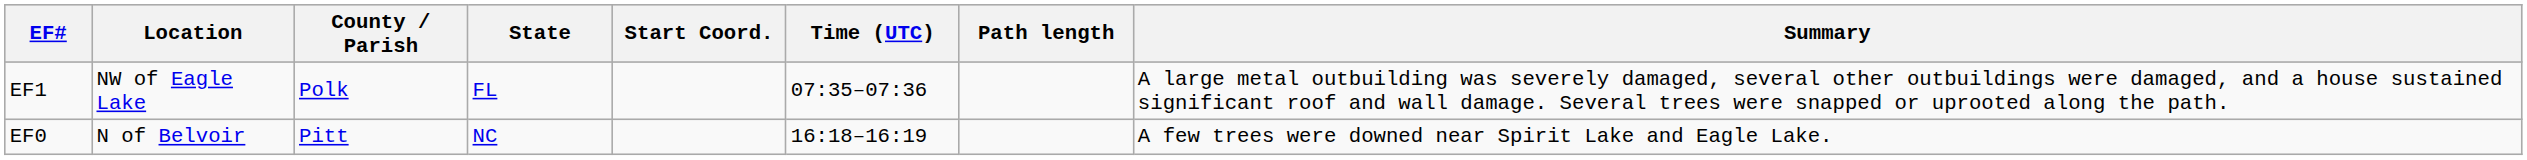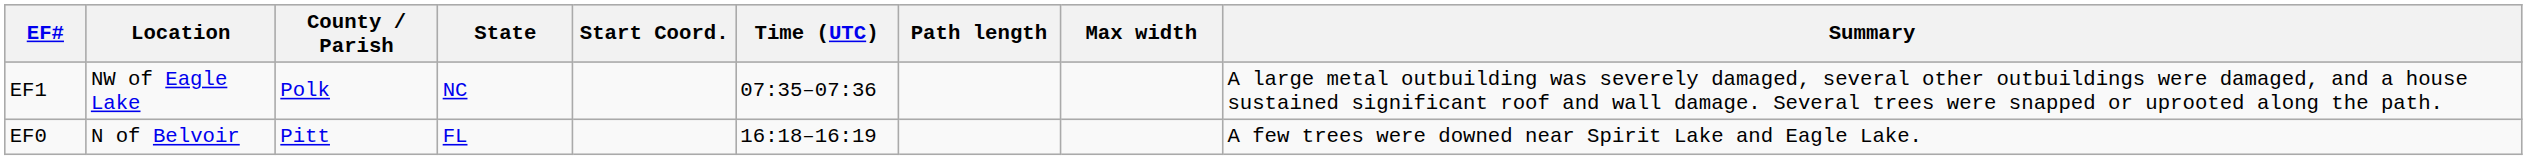+ column: Max width
EF1 | State: FL -> NC
EF0 | State: NC -> FL
